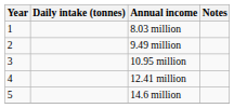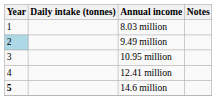9.49 million | Year: no background -> lightblue background
14.6 million | Year: normal -> bold
